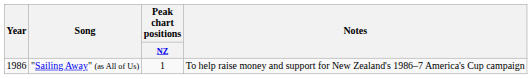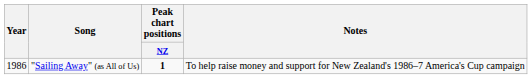row 3 | Peak chart positions / NZ: normal -> bold
